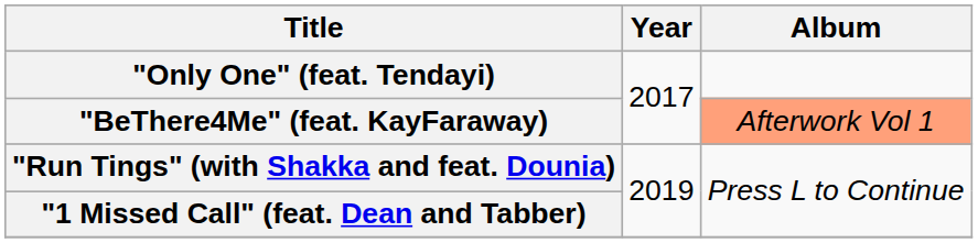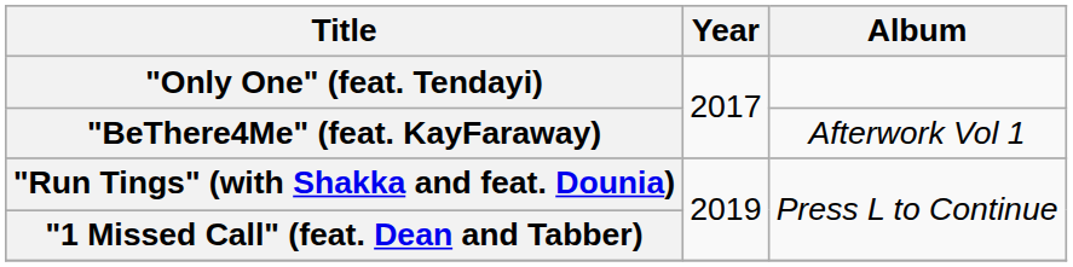"BeThere4Me" (feat. KayFaraway) | Album: lightsalmon background -> no background
